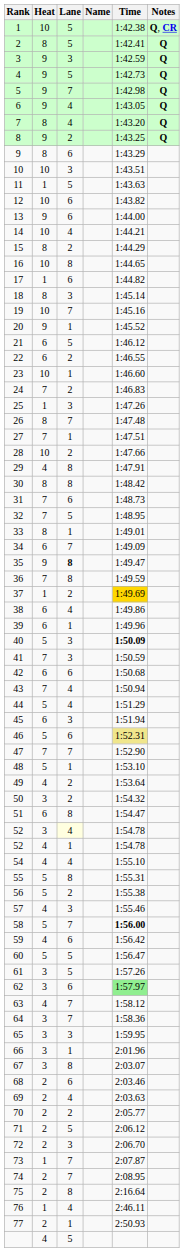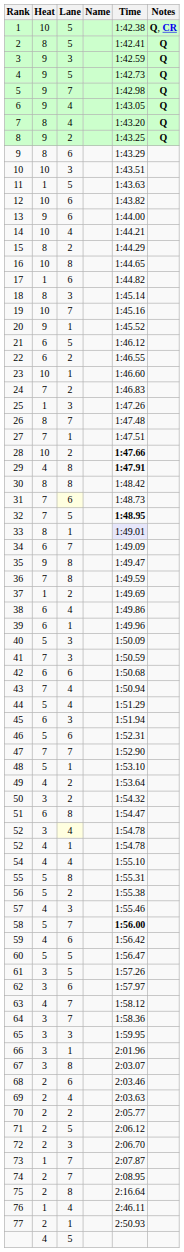28 | Time: normal -> bold
29 | Time: normal -> bold
31 | Lane: no background -> lightyellow background
32 | Time: normal -> bold
33 | Time: no background -> lavender background
35 | Lane: bold -> normal
37 | Time: gold background -> no background
40 | Time: bold -> normal
46 | Time: khaki background -> no background
62 | Time: lightgreen background -> no background
